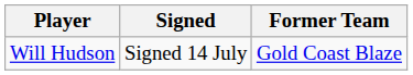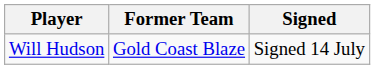columns swapped: Signed <-> Former Team
